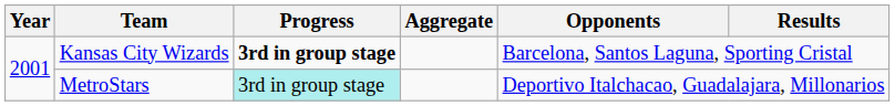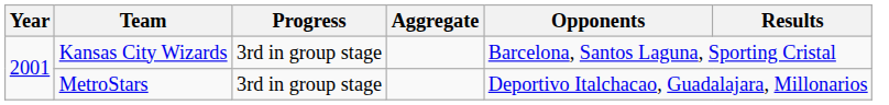Kansas City Wizards | Progress: bold -> normal
MetroStars | Progress: paleturquoise background -> no background
